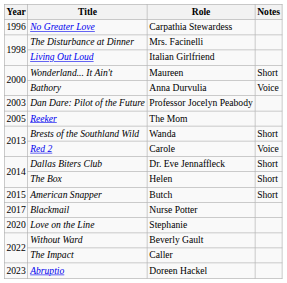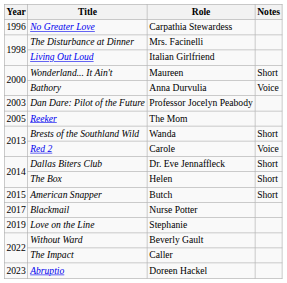Love on the Line | Year: 2020 -> 2019
